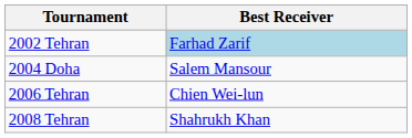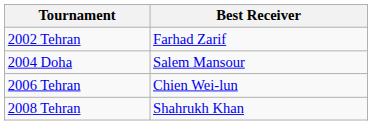2002 Tehran | Best Receiver: lightblue background -> no background
